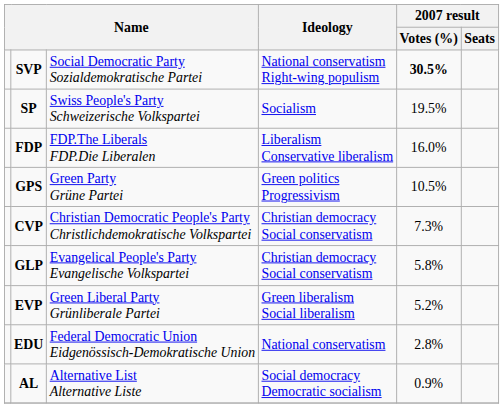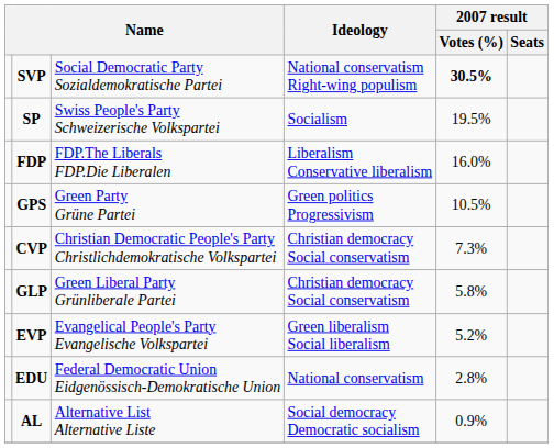GLP | column 3: Evangelical People's Party Evangelische Volkspartei -> Green Liberal Party Grünliberale Partei
EVP | column 3: Green Liberal Party Grünliberale Partei -> Evangelical People's Party Evangelische Volkspartei
